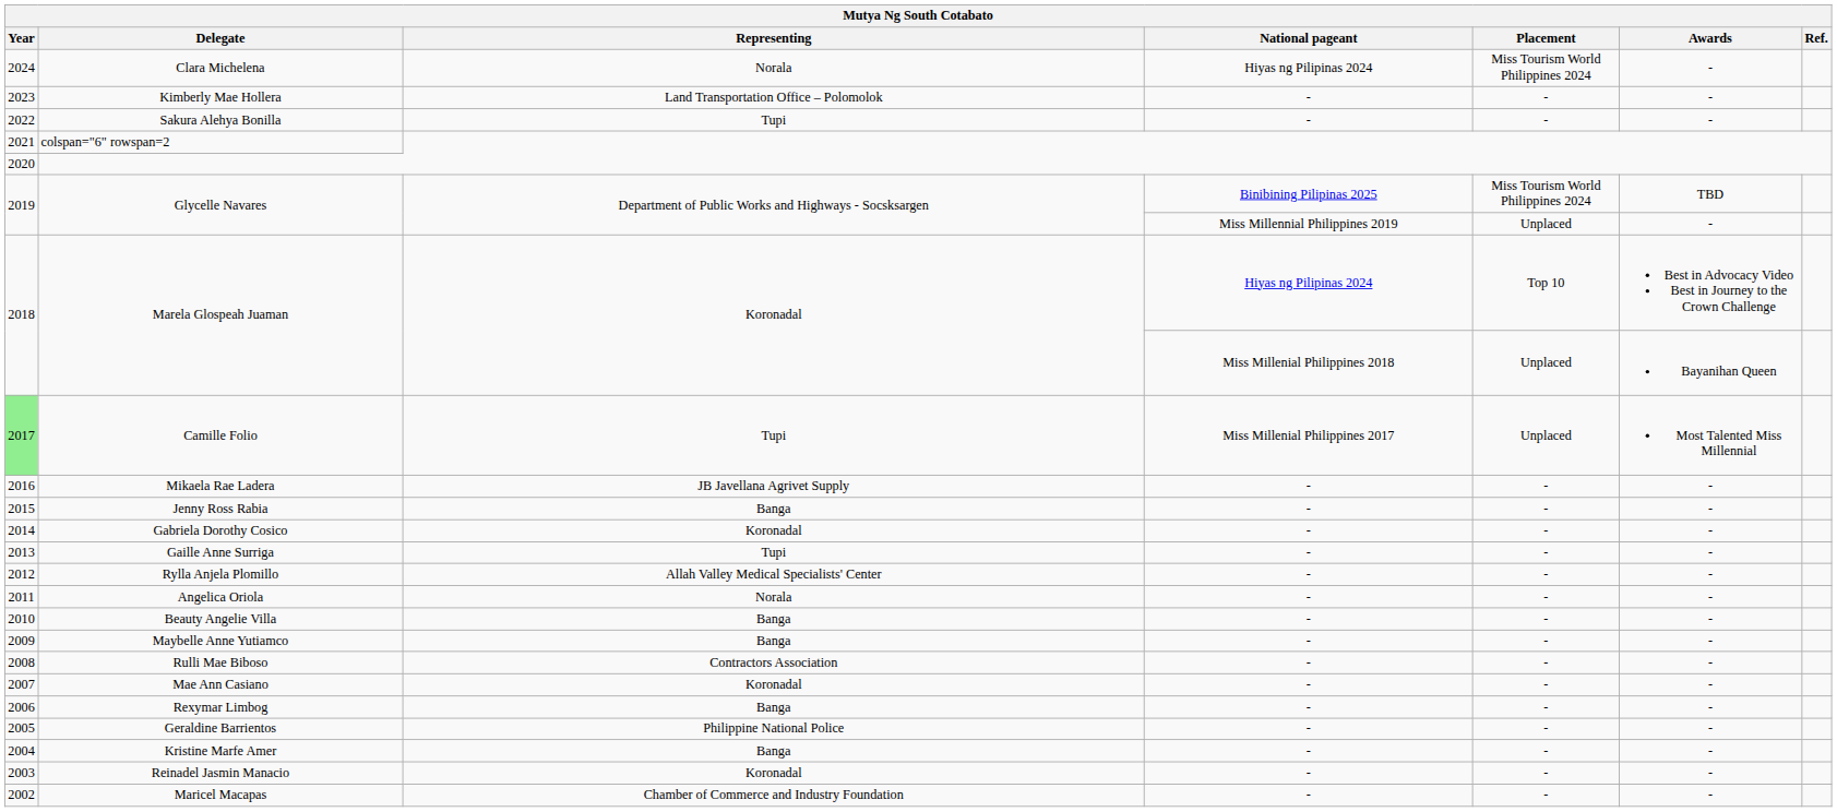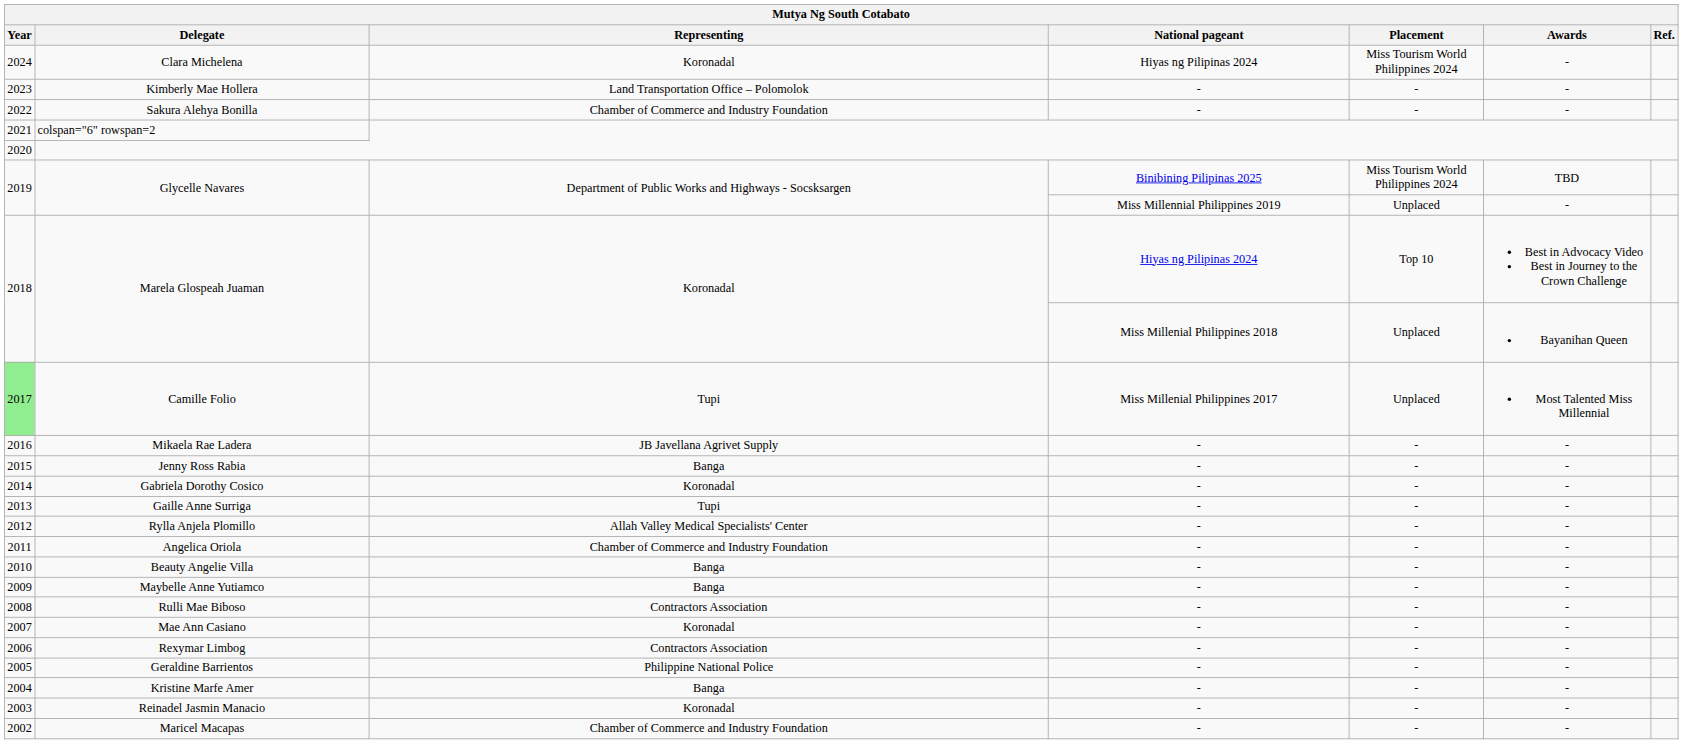Clara Michelena | Representing: Norala -> Koronadal
Sakura Alehya Bonilla | Representing: Tupi -> Chamber of Commerce and Industry Foundation
Angelica Oriola | Representing: Norala -> Chamber of Commerce and Industry Foundation
Rexymar Limbog | Representing: Banga -> Contractors Association
